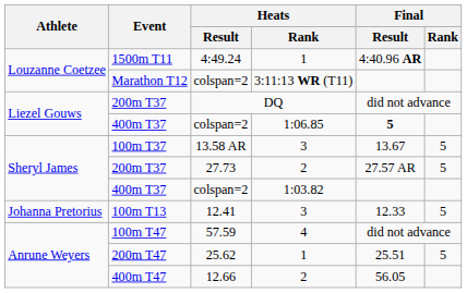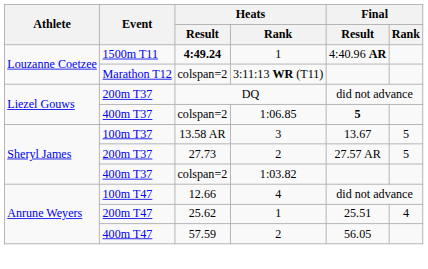1500m T11 | Heats / Result: normal -> bold
- row: Johanna Pretorius | 100m T13 | 12.41 | 3 | 12.33 | 5
100m T47 | Heats / Result: 57.59 -> 12.66
200m T47 | Final / Rank: 5 -> 4
400m T47 | Heats / Result: 12.66 -> 57.59
